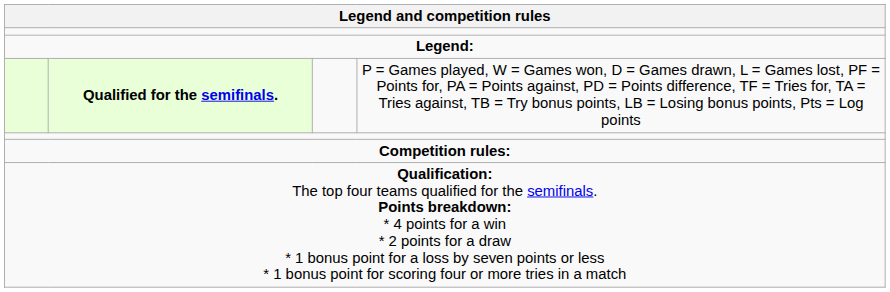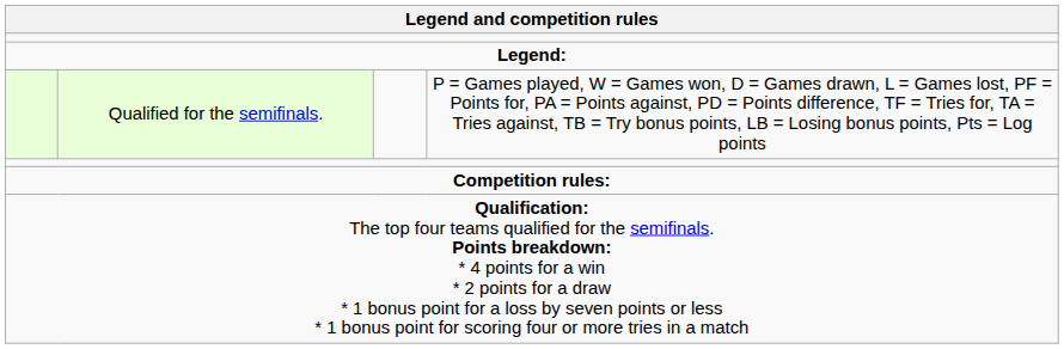Qualified for the semifinals. | column 2: bold -> normal
